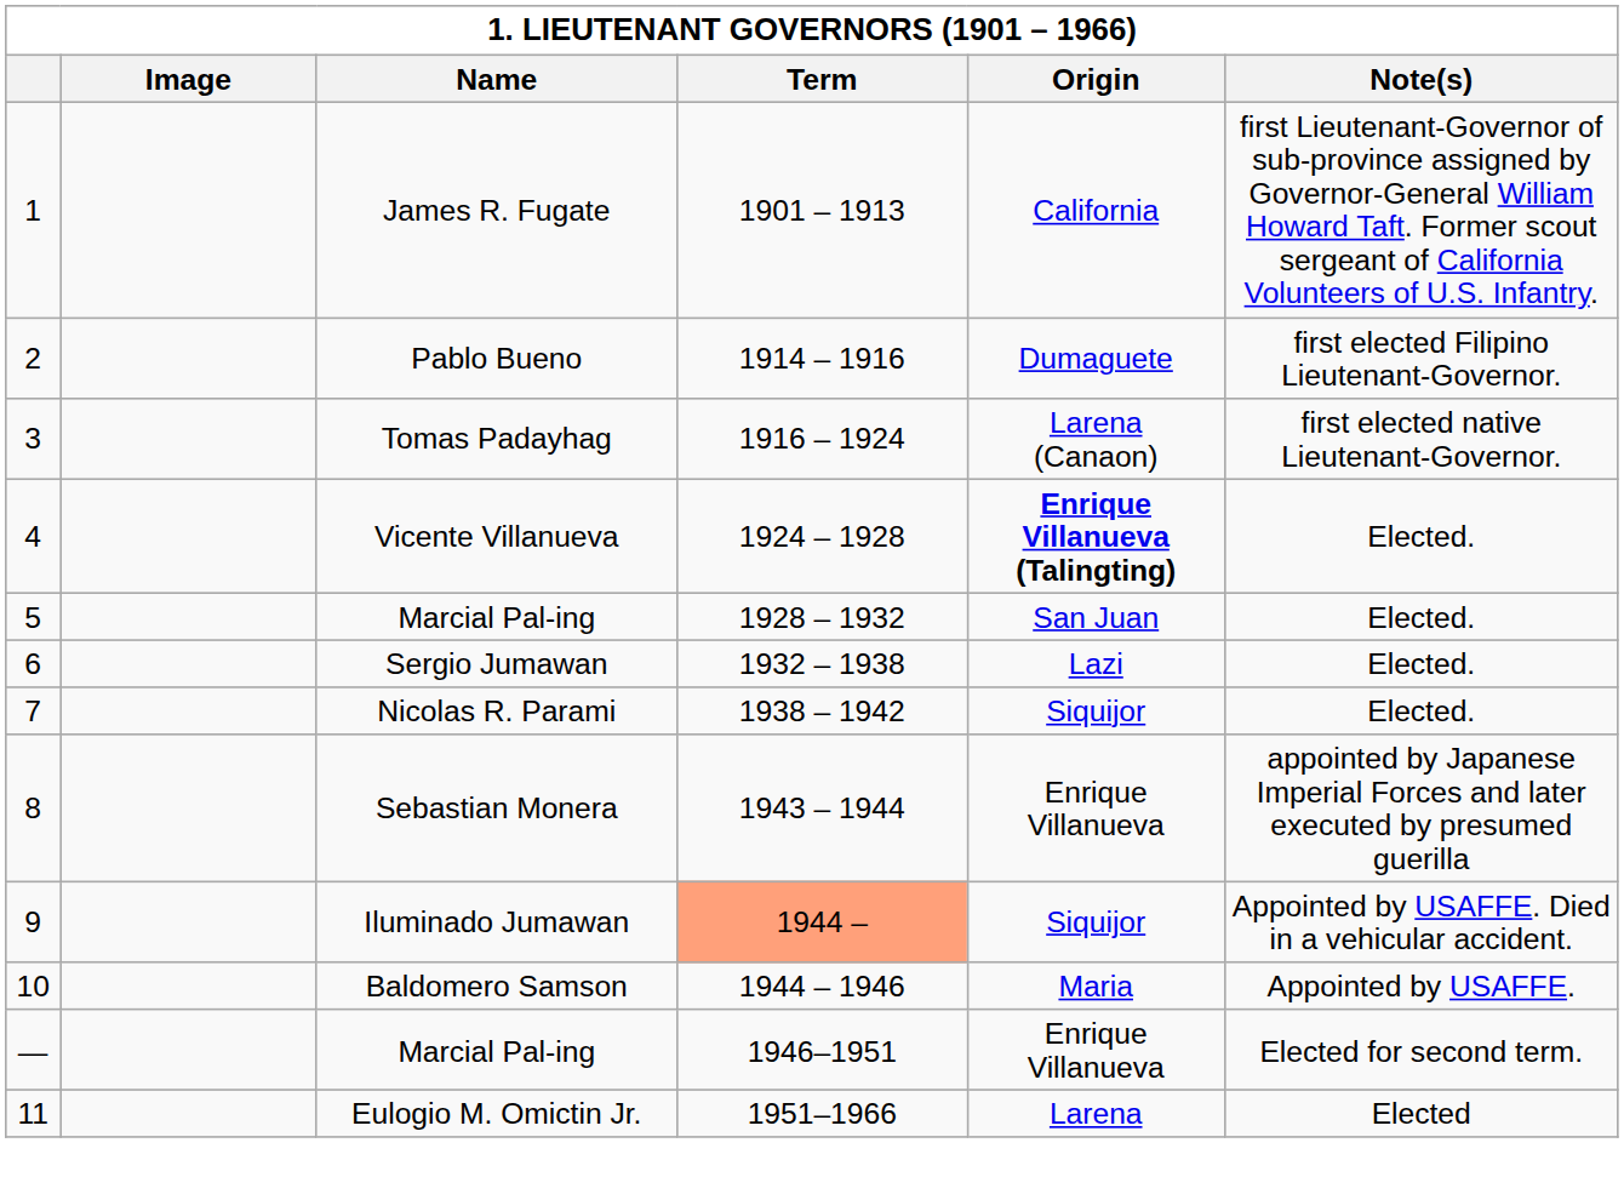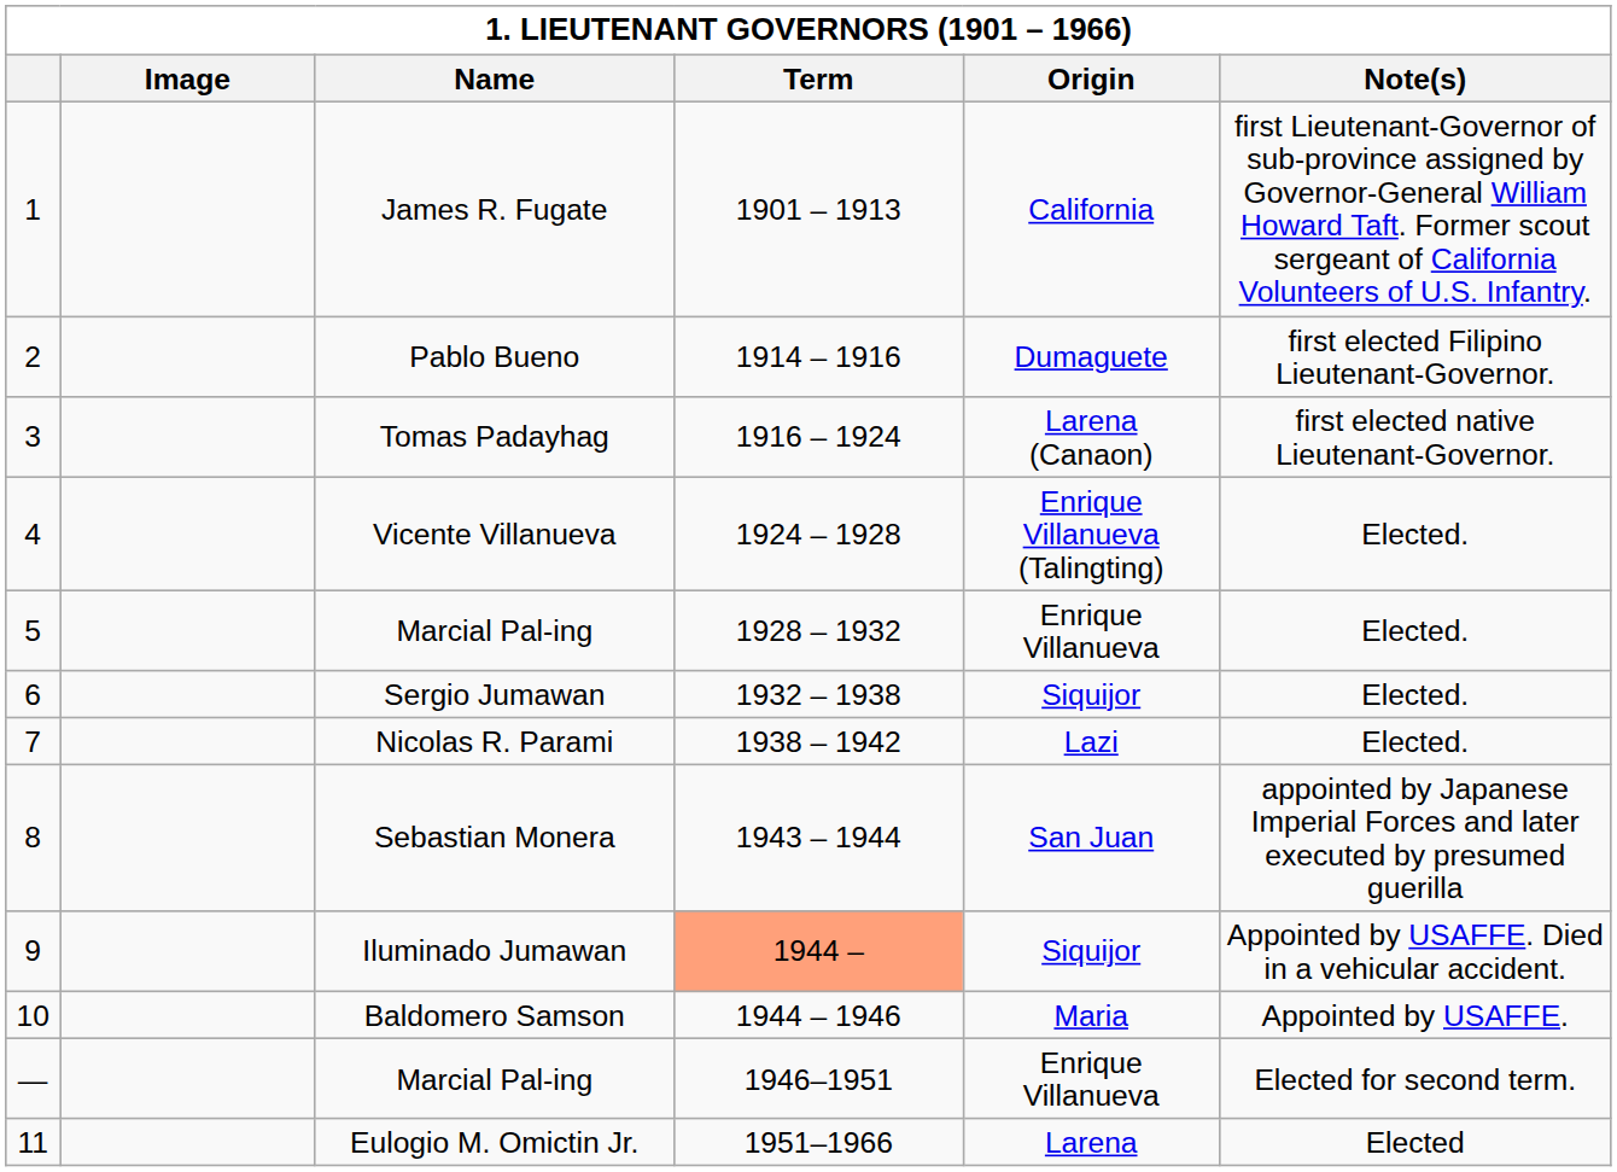Vicente Villanueva | Origin: bold -> normal
5 / Marcial Pal-ing | Origin: San Juan -> Enrique Villanueva
Sergio Jumawan | Origin: Lazi -> Siquijor
Nicolas R. Parami | Origin: Siquijor -> Lazi
Sebastian Monera | Origin: Enrique Villanueva -> San Juan
